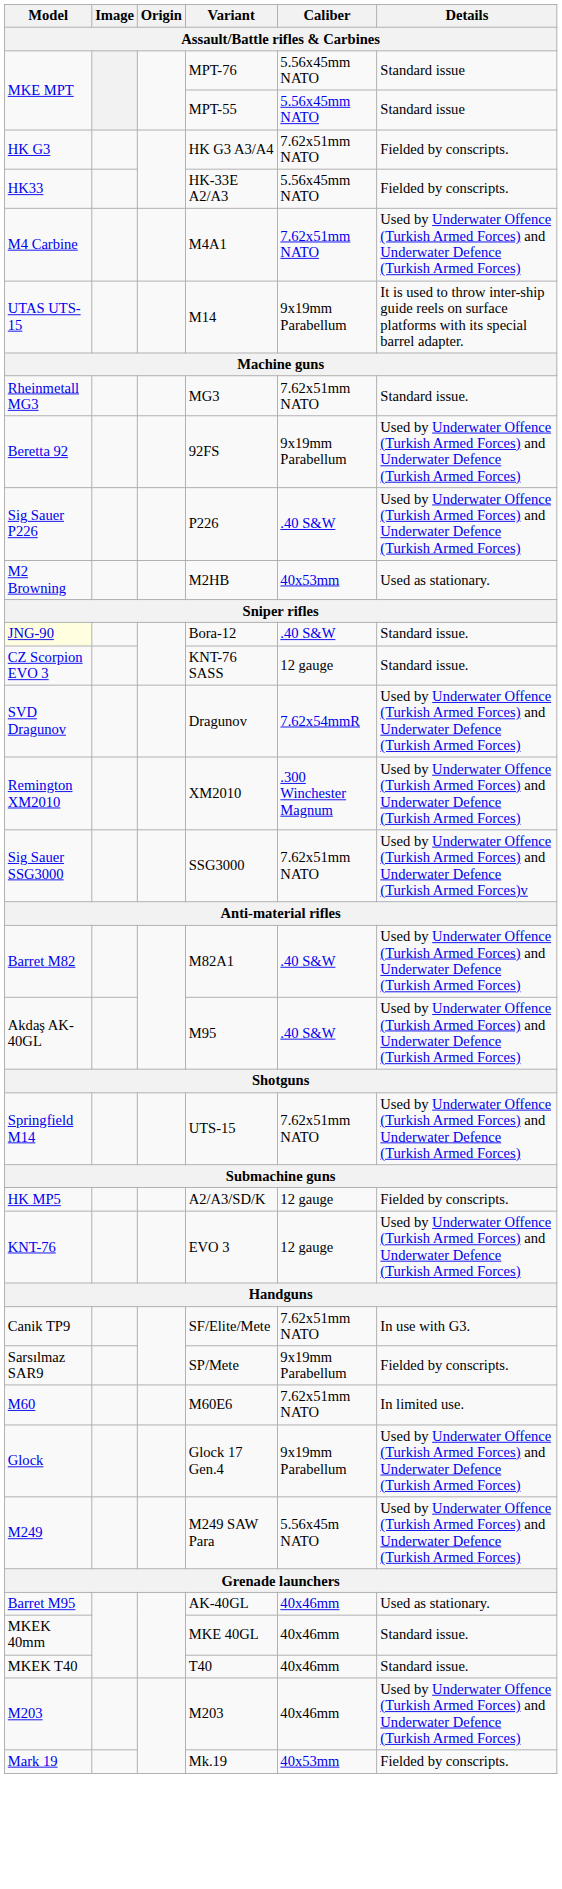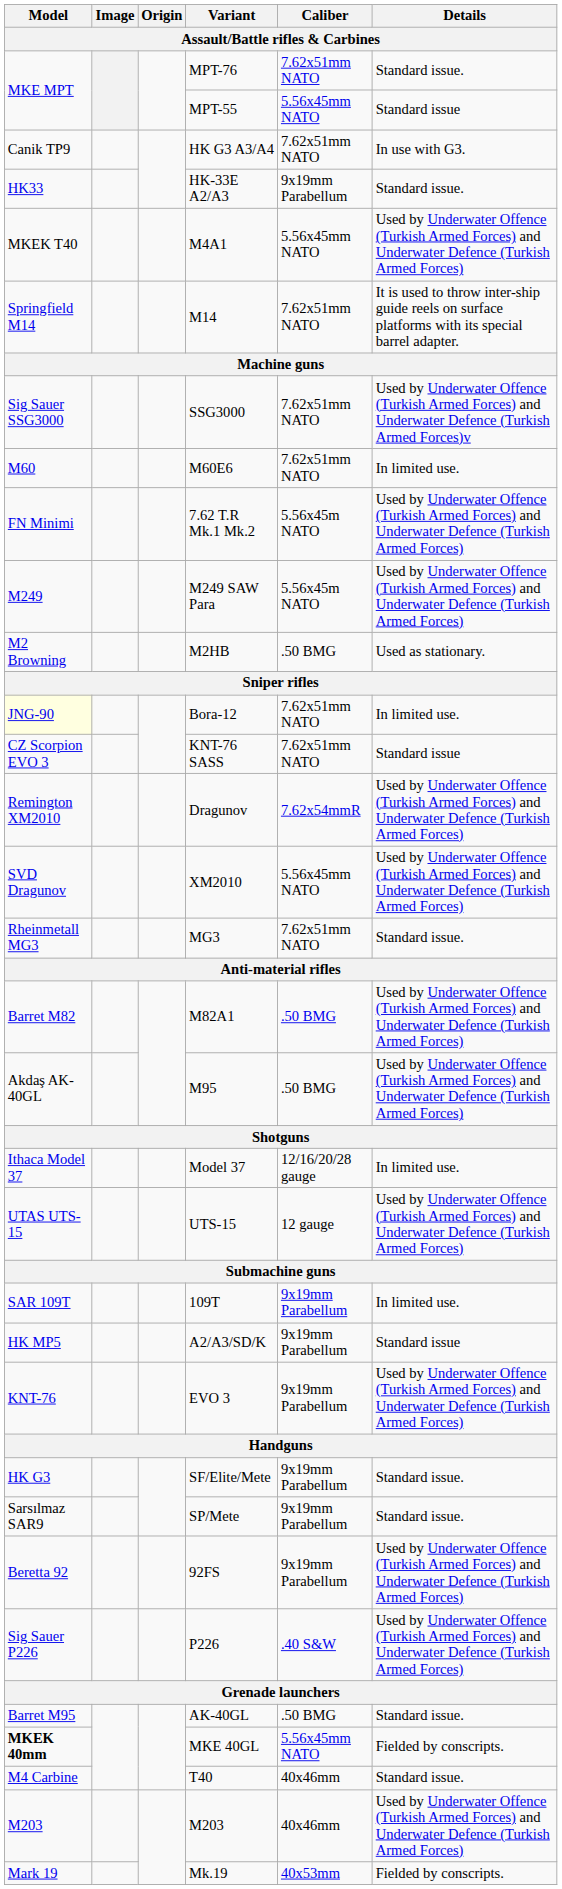MPT-76 | Caliber: 5.56x45mm NATO -> 7.62x51mm NATO
MPT-76 | Details: Standard issue -> Standard issue.
HK G3 A3/A4 | Model: HK G3 -> Canik TP9
HK G3 A3/A4 | Details: Fielded by conscripts. -> In use with G3.
HK-33E A2/A3 | Caliber: 5.56x45mm NATO -> 9x19mm Parabellum
HK-33E A2/A3 | Details: Fielded by conscripts. -> Standard issue.
M4A1 | Model: M4 Carbine -> MKEK T40
M4A1 | Caliber: 7.62x51mm NATO -> 5.56x45mm NATO
M14 | Model: UTAS UTS-15 -> Springfield M14
M14 | Caliber: 9x19mm Parabellum -> 7.62x51mm NATO
rows swapped: MG3 <-> SSG3000
rows swapped: M60E6 <-> 92FS
+ row: FN Minimi | 7.62 T.R Mk.1 Mk.2 | 5.56x45m NATO | Used by Underwater Offence (Turkish Armed Forces) and Underwater Defence (Turkish Armed Forces)
rows swapped: M249 SAW Para <-> P226
M2HB | Caliber: 40x53mm -> .50 BMG
Bora-12 | Caliber: .40 S&W -> 7.62x51mm NATO
Bora-12 | Details: Standard issue. -> In limited use.
KNT-76 SASS | Caliber: 12 gauge -> 7.62x51mm NATO
KNT-76 SASS | Details: Standard issue. -> Standard issue
Dragunov | Model: SVD Dragunov -> Remington XM2010
XM2010 | Model: Remington XM2010 -> SVD Dragunov
XM2010 | Caliber: .300 Winchester Magnum -> 5.56x45mm NATO
M82A1 | Caliber: .40 S&W -> .50 BMG
M95 | Caliber: .40 S&W -> .50 BMG
+ row: Ithaca Model 37 | Model 37 | 12/16/20/28 gauge | In limited use.
UTS-15 | Model: Springfield M14 -> UTAS UTS-15
UTS-15 | Caliber: 7.62x51mm NATO -> 12 gauge
+ row: SAR 109T | 109T | 9x19mm Parabellum | In limited use.
A2/A3/SD/K | Caliber: 12 gauge -> 9x19mm Parabellum
A2/A3/SD/K | Details: Fielded by conscripts. -> Standard issue
EVO 3 | Caliber: 12 gauge -> 9x19mm Parabellum
SF/Elite/Mete | Model: Canik TP9 -> HK G3
SF/Elite/Mete | Caliber: 7.62x51mm NATO -> 9x19mm Parabellum
SF/Elite/Mete | Details: In use with G3. -> Standard issue.
SP/Mete | Details: Fielded by conscripts. -> Standard issue.
- row: Glock | Glock 17 Gen.4 | 9x19mm Parabellum | Used by Underwater Offence (Turkish Armed Forces) and Underwater Defence (Turkish Armed Forces)
AK-40GL | Caliber: 40x46mm -> .50 BMG
AK-40GL | Details: Used as stationary. -> Standard issue.
MKE 40GL | Model: normal -> bold
MKE 40GL | Caliber: 40x46mm -> 5.56x45mm NATO
MKE 40GL | Details: Standard issue. -> Fielded by conscripts.
T40 | Model: MKEK T40 -> M4 Carbine
